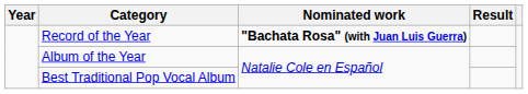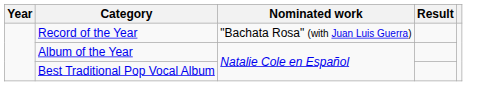Record of the Year | Nominated work: bold -> normal
